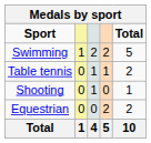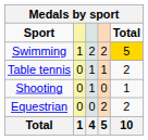Swimming | Total: no background -> gold background
